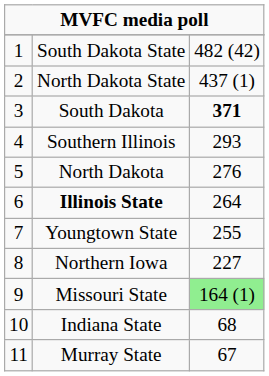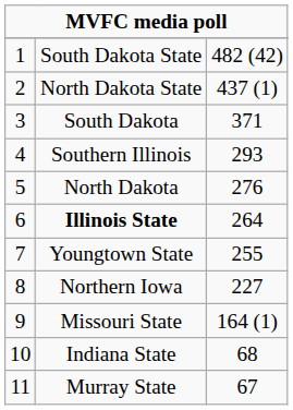South Dakota | column 3: bold -> normal
Missouri State | column 3: lightgreen background -> no background
